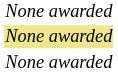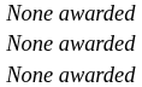row 2 | column 1: khaki background -> no background
